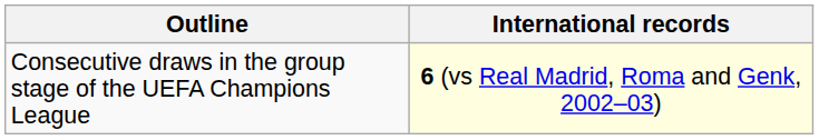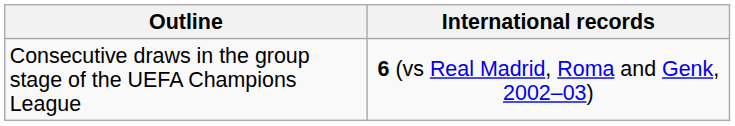row 2 | International records: lightyellow background -> no background
